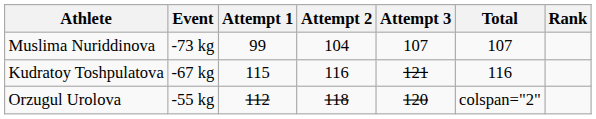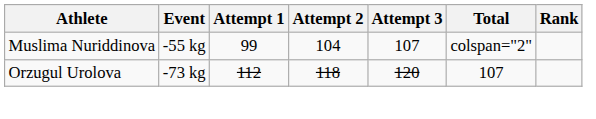Muslima Nuriddinova | Event: -73 kg -> -55 kg
Muslima Nuriddinova | Total: 107 -> colspan="2"
- row: Kudratoy Toshpulatova | -67 kg | 115 | 116 | 121 | 116
Orzugul Urolova | Event: -55 kg -> -73 kg
Orzugul Urolova | Total: colspan="2" -> 107
